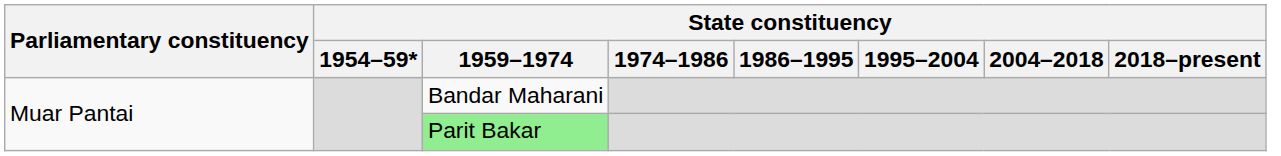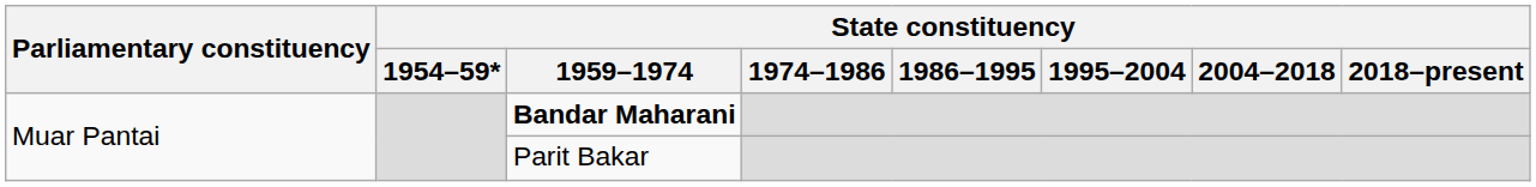Bandar Maharani | State constituency / 1959–1974: normal -> bold
Parit Bakar | State constituency / 1959–1974: lightgreen background -> no background
